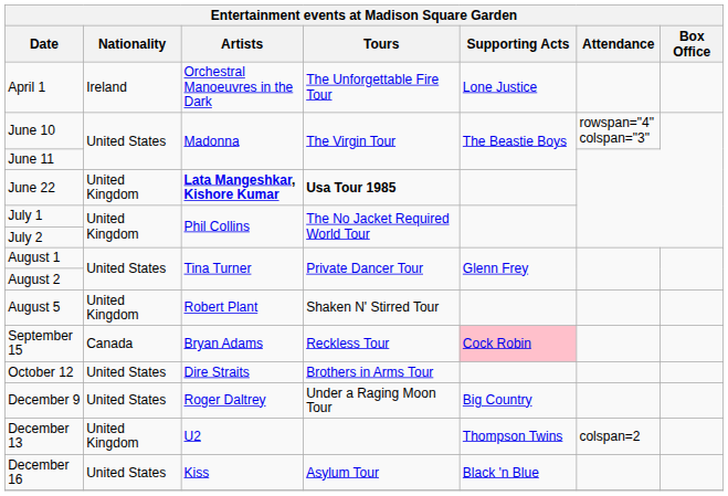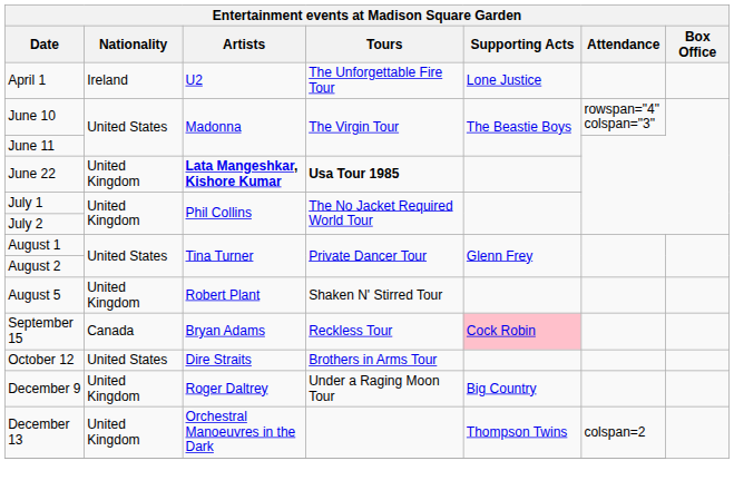April 1 | Artists: Orchestral Manoeuvres in the Dark -> U2
December 9 | Nationality: United States -> United Kingdom
December 13 | Artists: U2 -> Orchestral Manoeuvres in the Dark
- row: December 16 | United States | Kiss | Asylum Tour | Black 'n Blue
